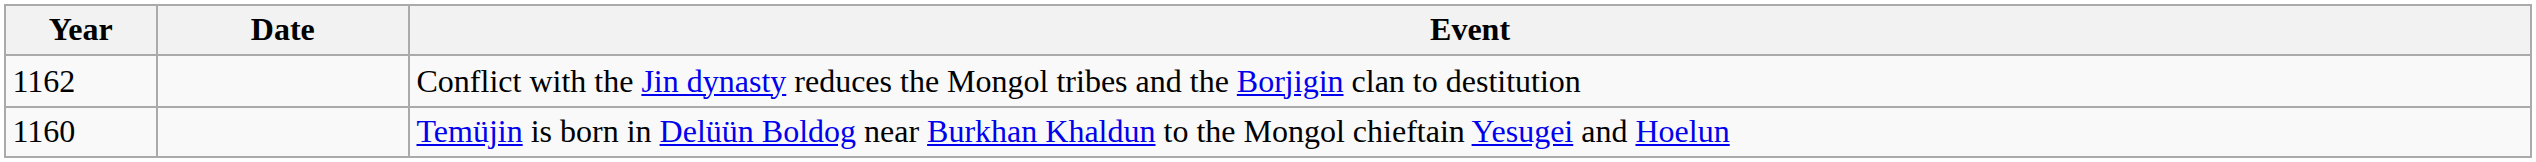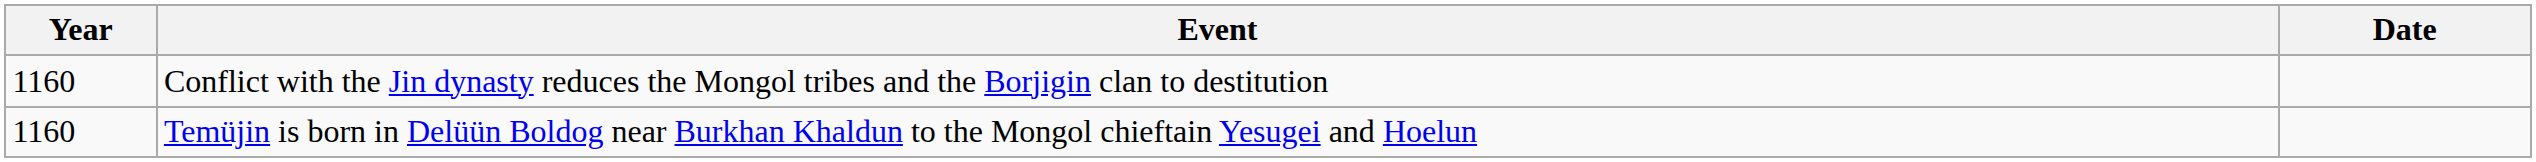columns swapped: Date <-> Event
row 2 | Year: 1162 -> 1160
